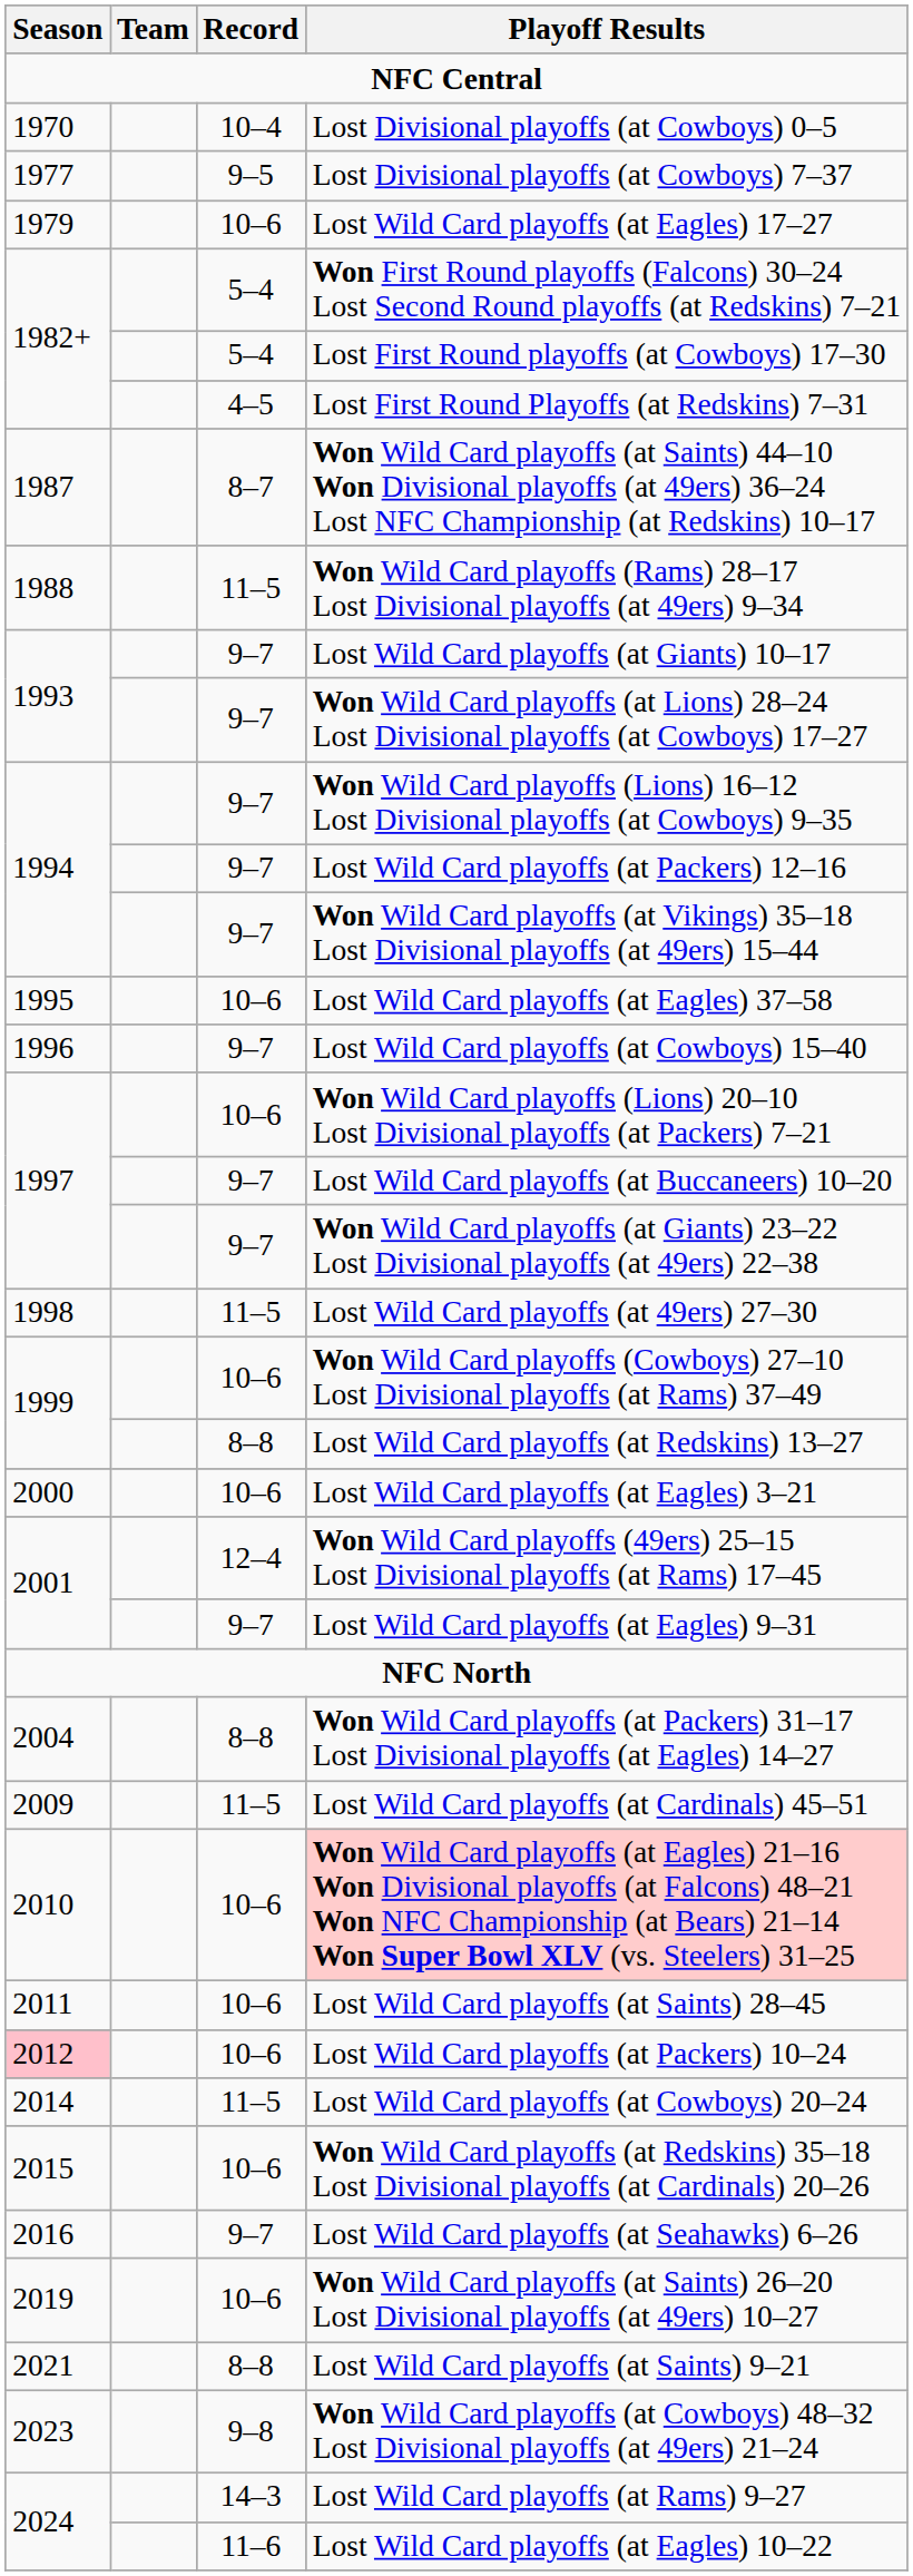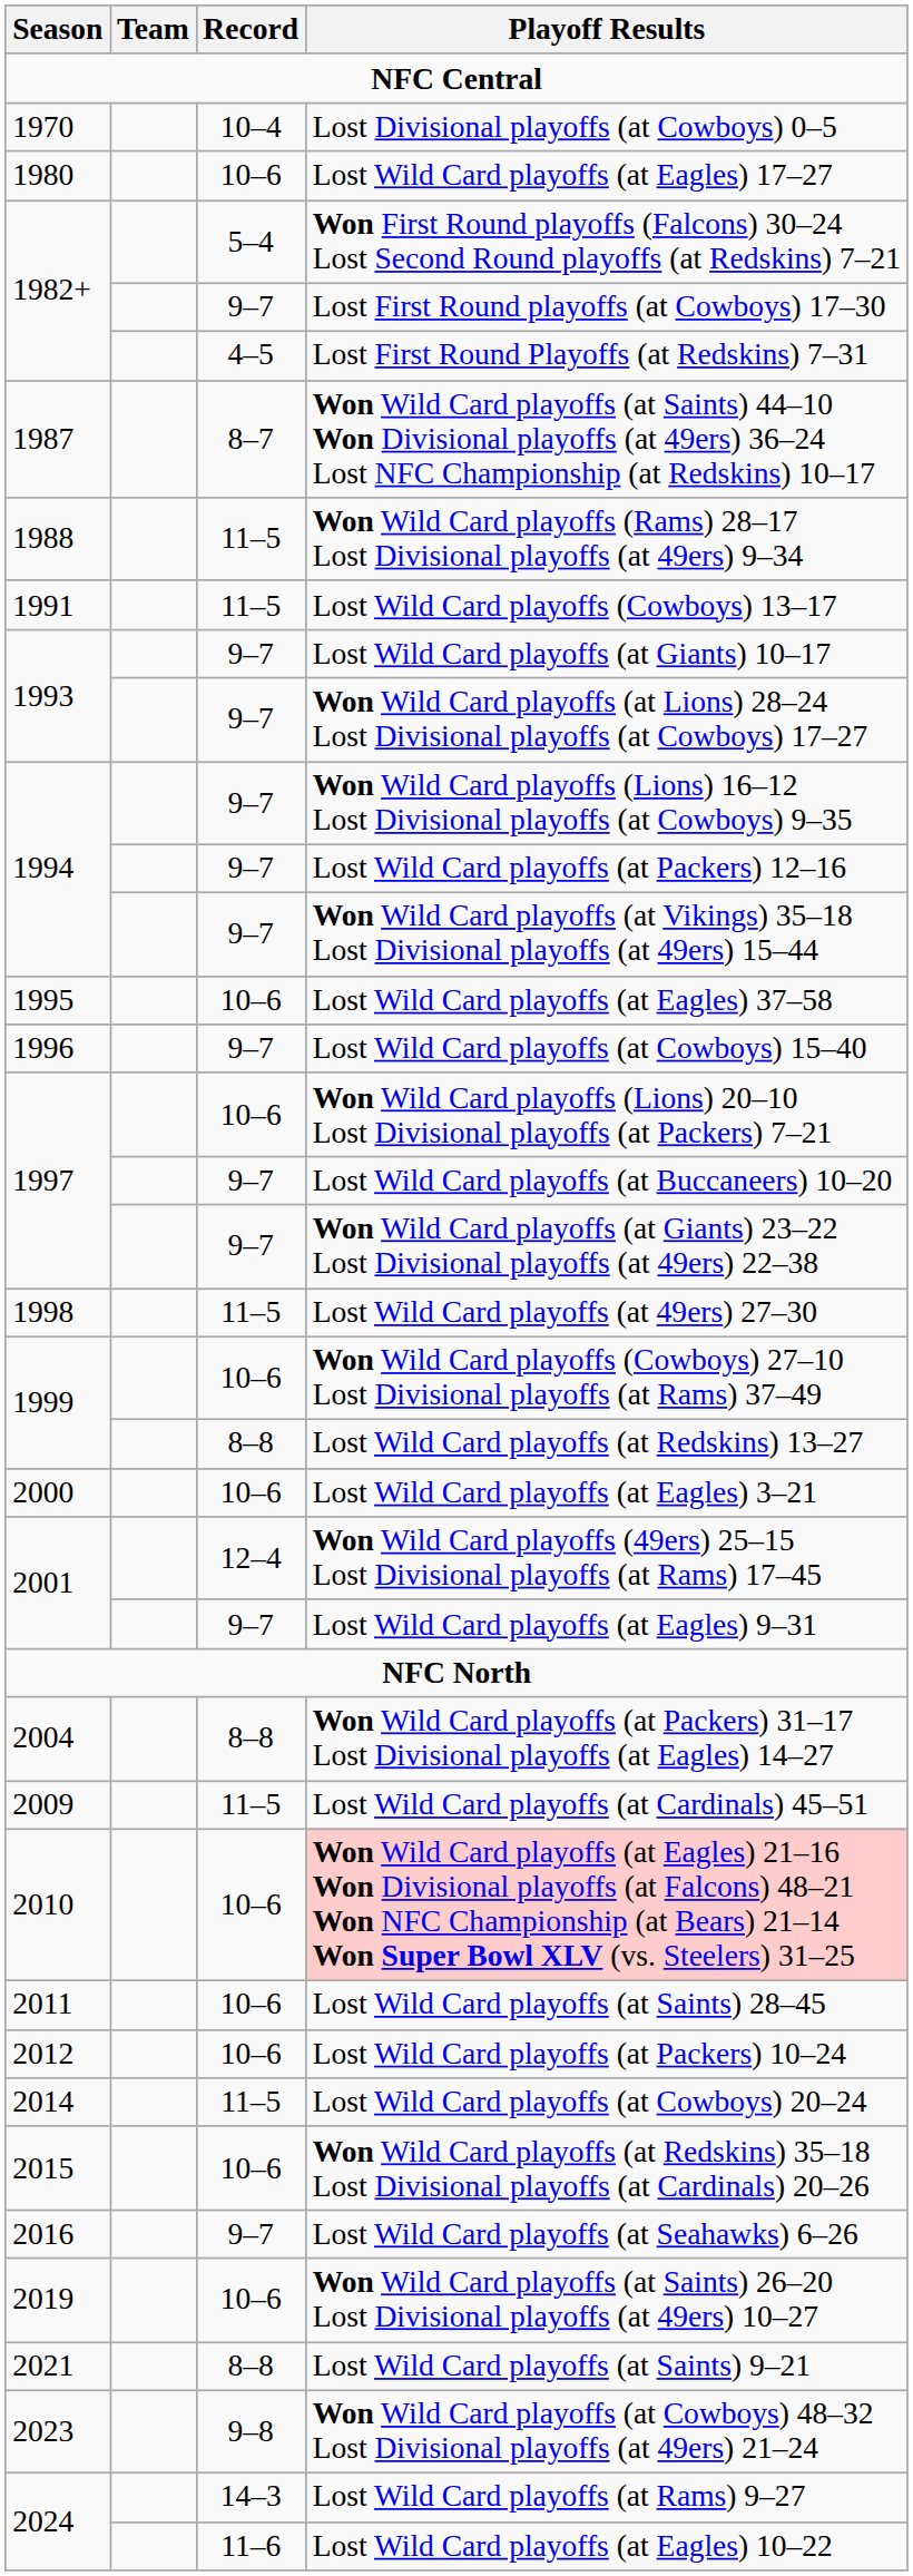- row: 1977 | 9–5 | Lost Divisional playoffs (at Cowboys) 7–37
Lost Wild Card playoffs (at Eagles) 17–27 | Season: 1979 -> 1980
Lost First Round playoffs (at Cowboys) 17–30 | Record: 5–4 -> 9–7
+ row: 1991 | 11–5 | Lost Wild Card playoffs (Cowboys) 13–17
Lost Wild Card playoffs (at Packers) 10–24 | Season: pink background -> no background
